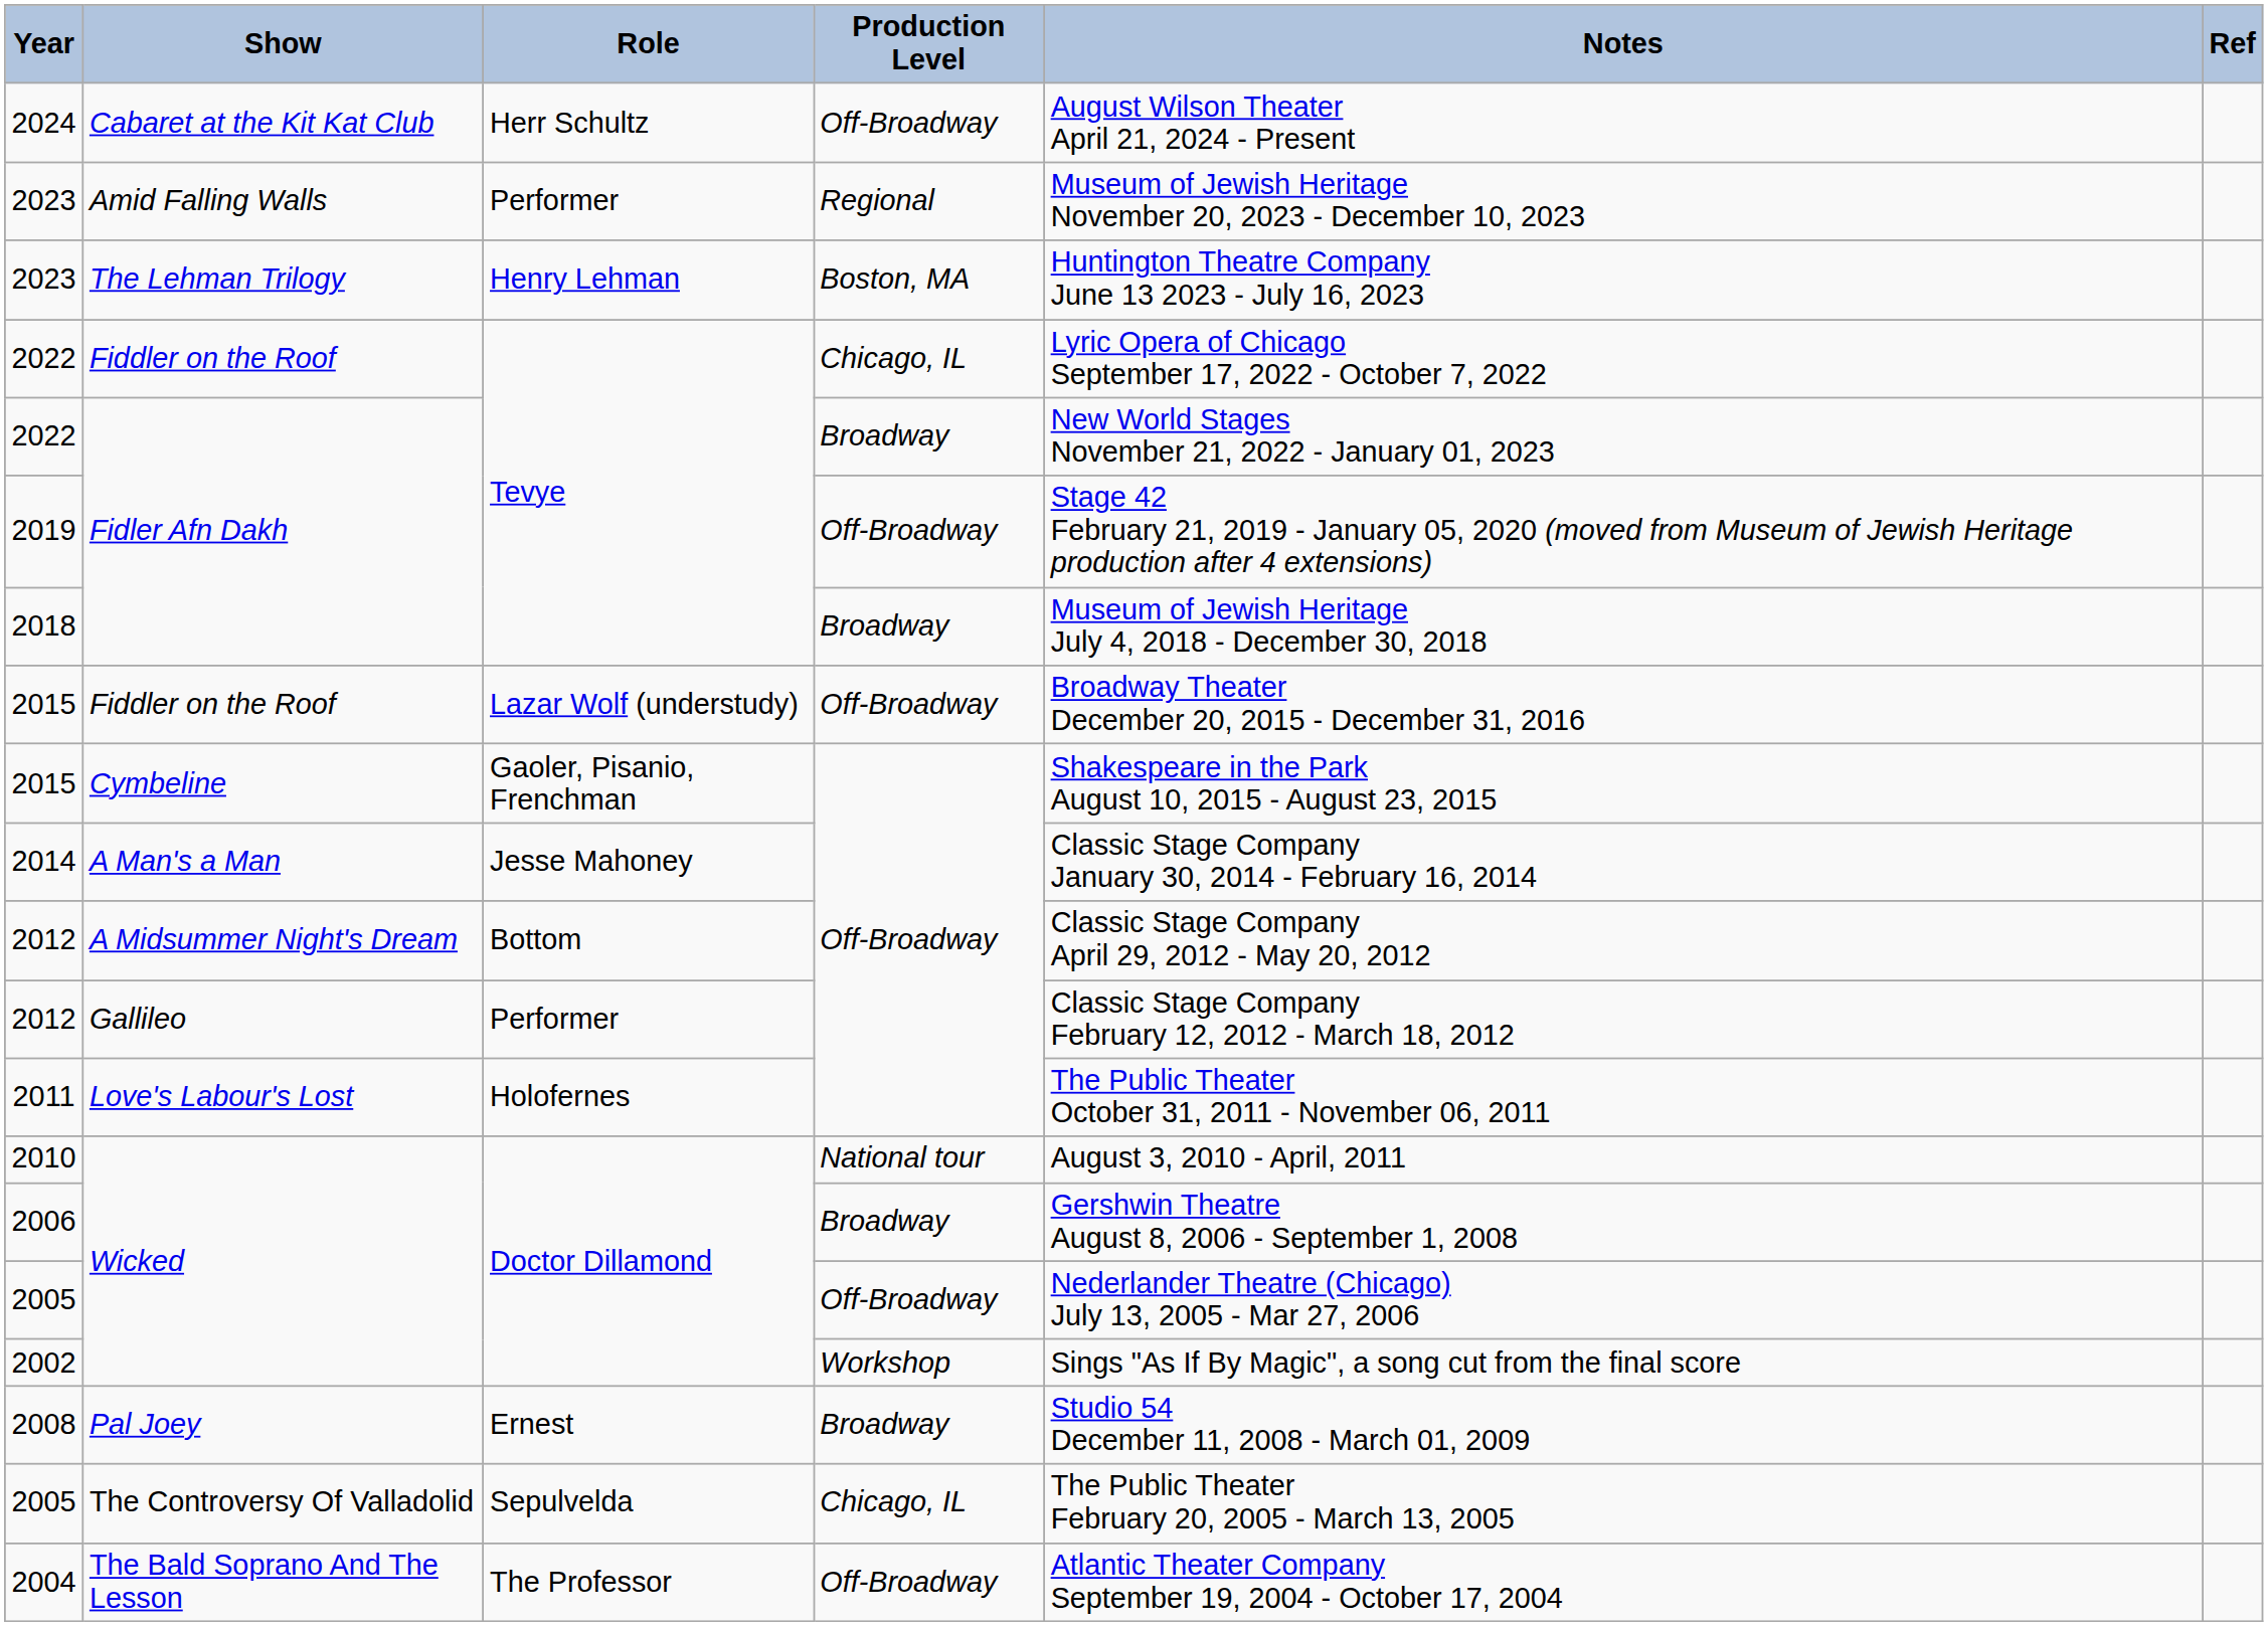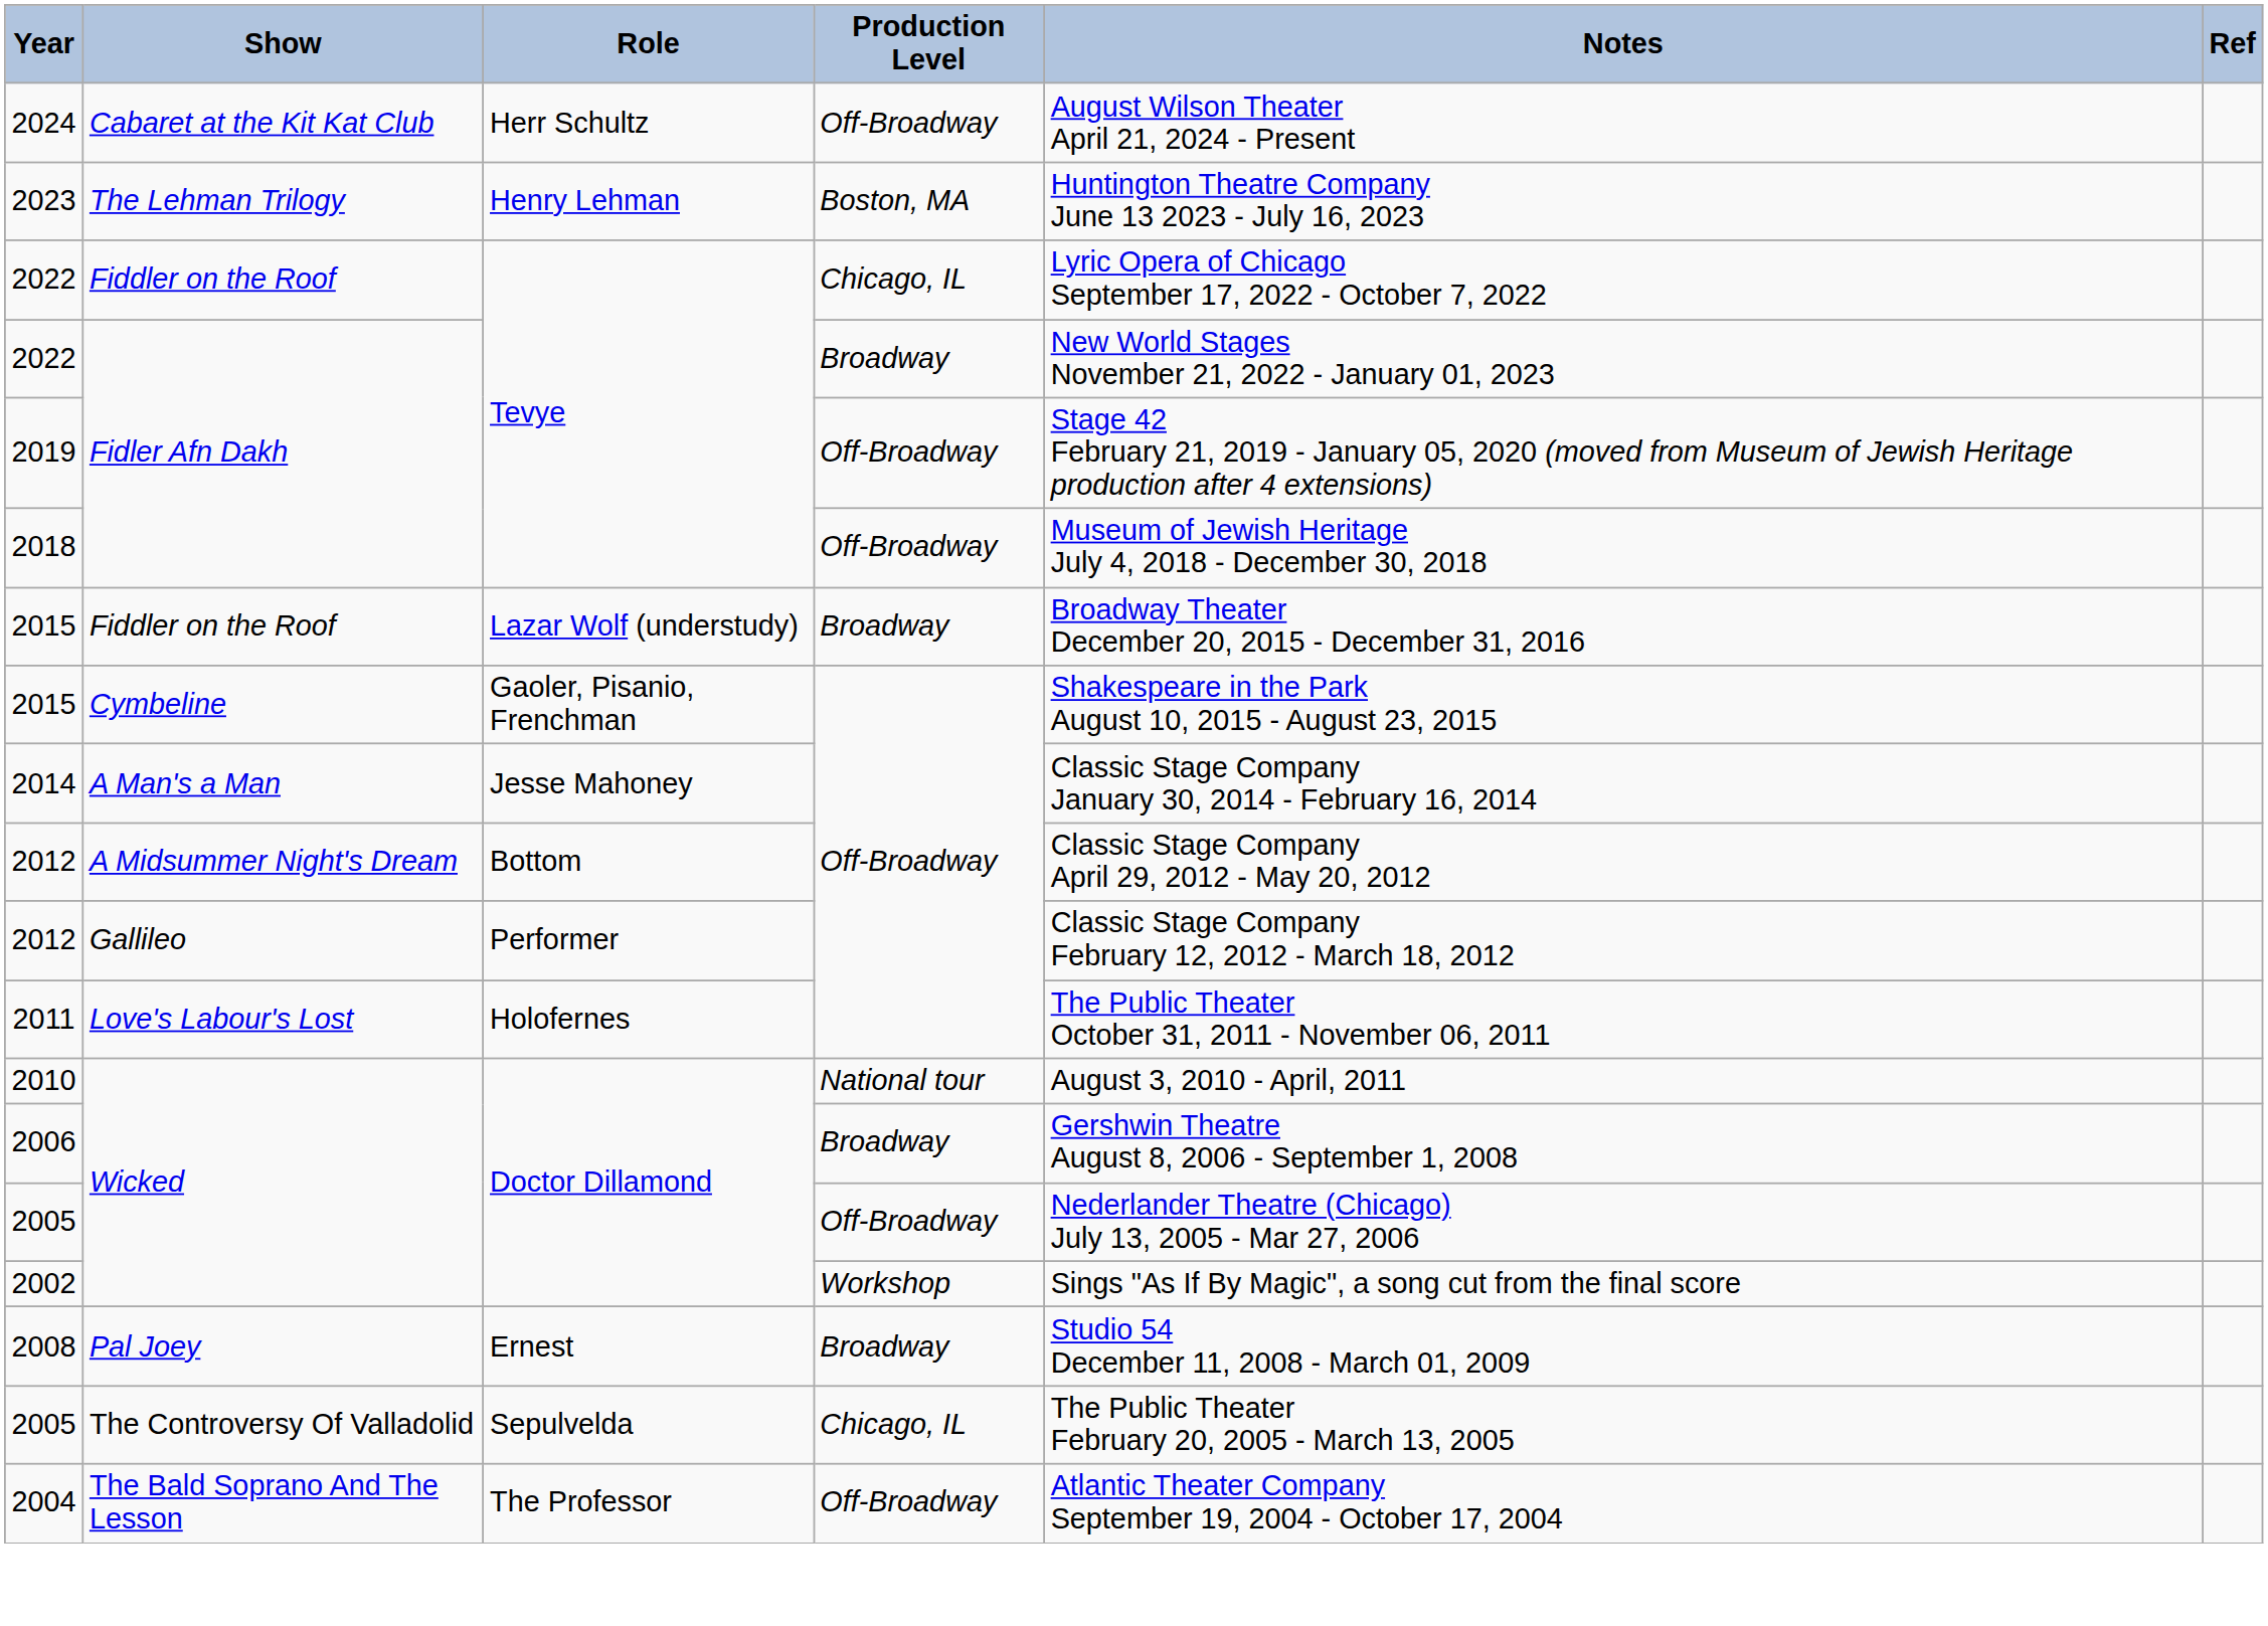- row: 2023 | Amid Falling Walls | Performer | Regional | Museum of Jewish Heritage November 20, 2023 - December 10, 2023
2018 | Production Level: Broadway -> Off-Broadway
2015 / Fiddler on the Roof | Production Level: Off-Broadway -> Broadway
